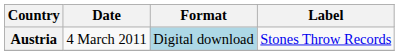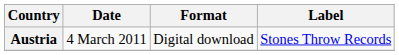Austria | Format: lightblue background -> no background
